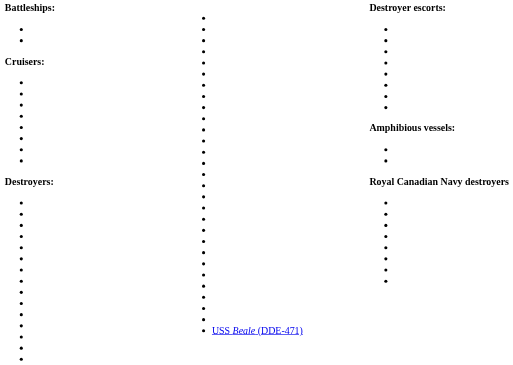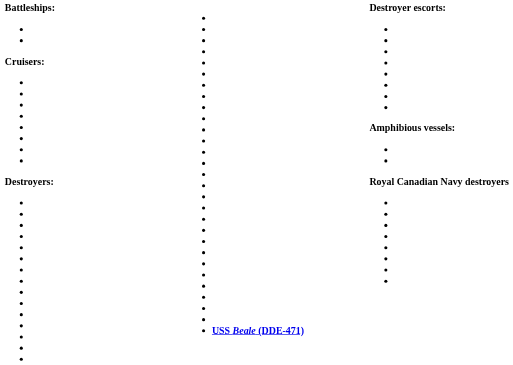Battleships: Cruisers: Destroyers: | column 2: normal -> bold
